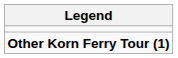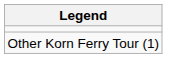row 3 | column 1: bold -> normal
